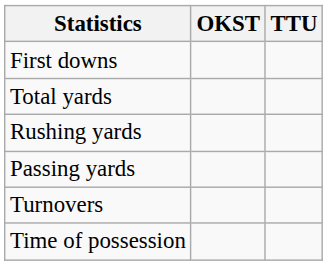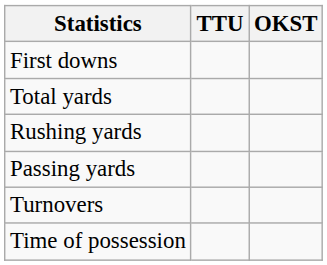columns swapped: OKST <-> TTU
